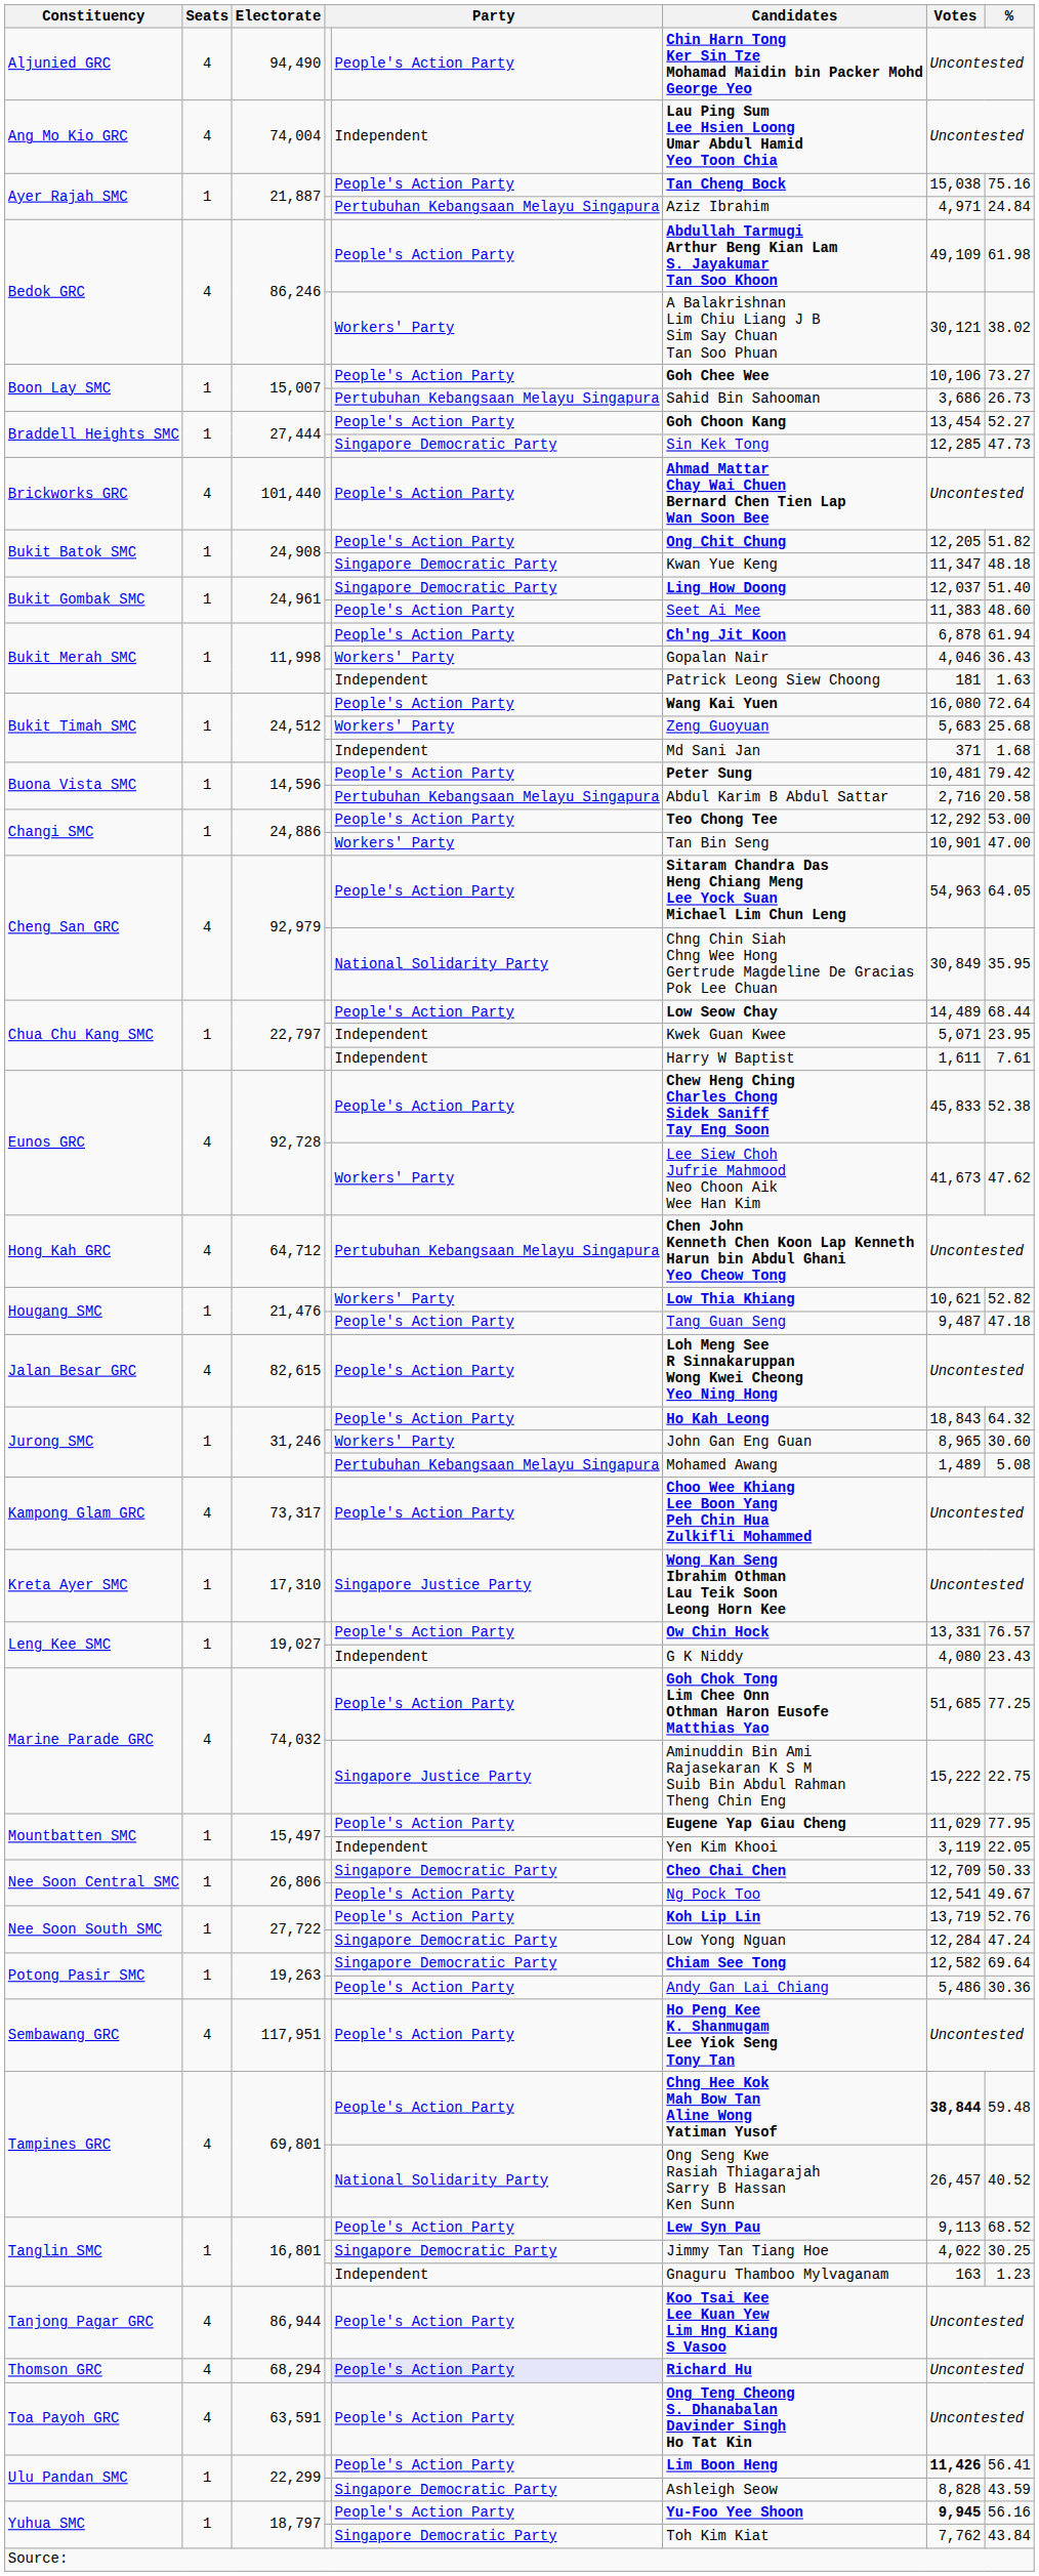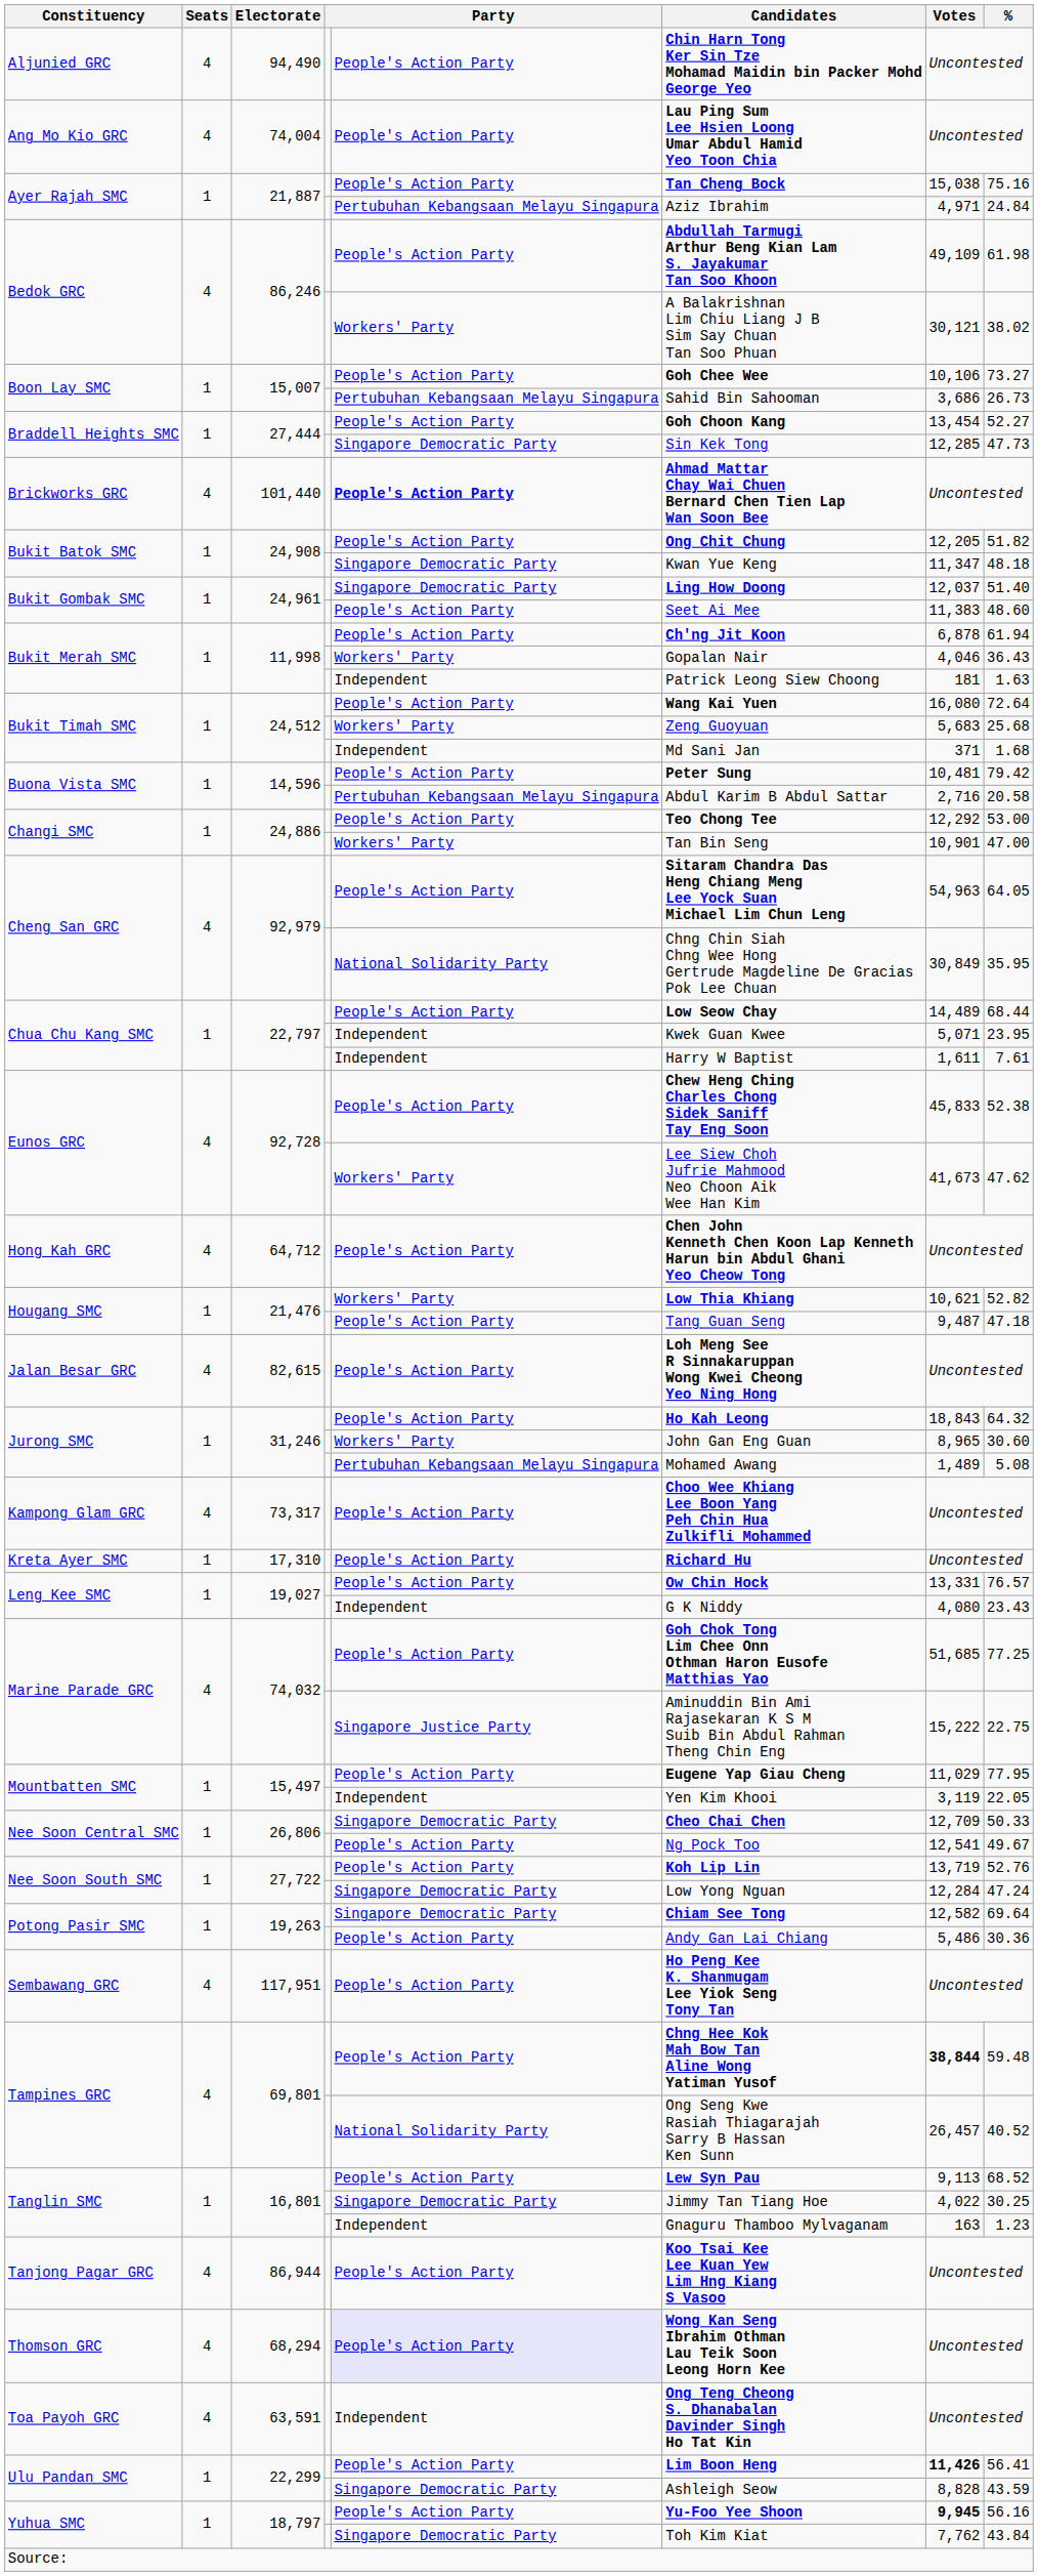Ang Mo Kio GRC | column 5: Independent -> People's Action Party
Brickworks GRC | column 5: normal -> bold
Hong Kah GRC | column 5: Pertubuhan Kebangsaan Melayu Singapura -> People's Action Party
Kreta Ayer SMC | column 5: Singapore Justice Party -> People's Action Party
Kreta Ayer SMC | Candidates: Wong Kan Seng Ibrahim Othman Lau Teik Soon Leong Horn Kee -> Richard Hu
Thomson GRC | Candidates: Richard Hu -> Wong Kan Seng Ibrahim Othman Lau Teik Soon Leong Horn Kee
Toa Payoh GRC | column 5: People's Action Party -> Independent
